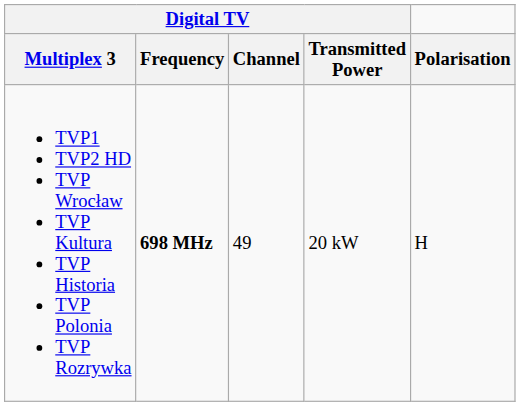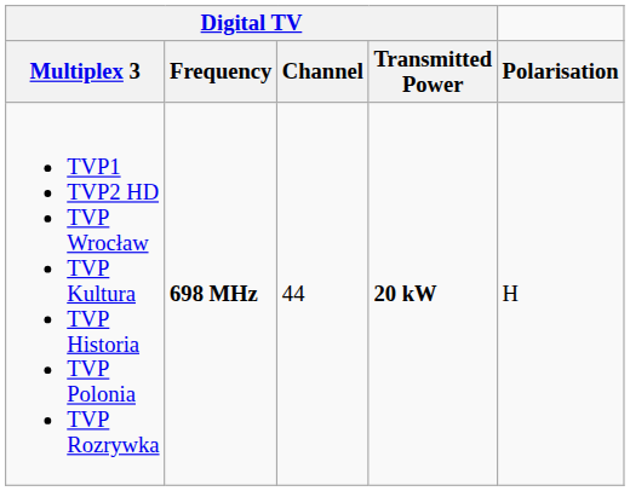row 3 | Digital TV / Channel: 49 -> 44
row 3 | Digital TV / Transmitted Power: normal -> bold
